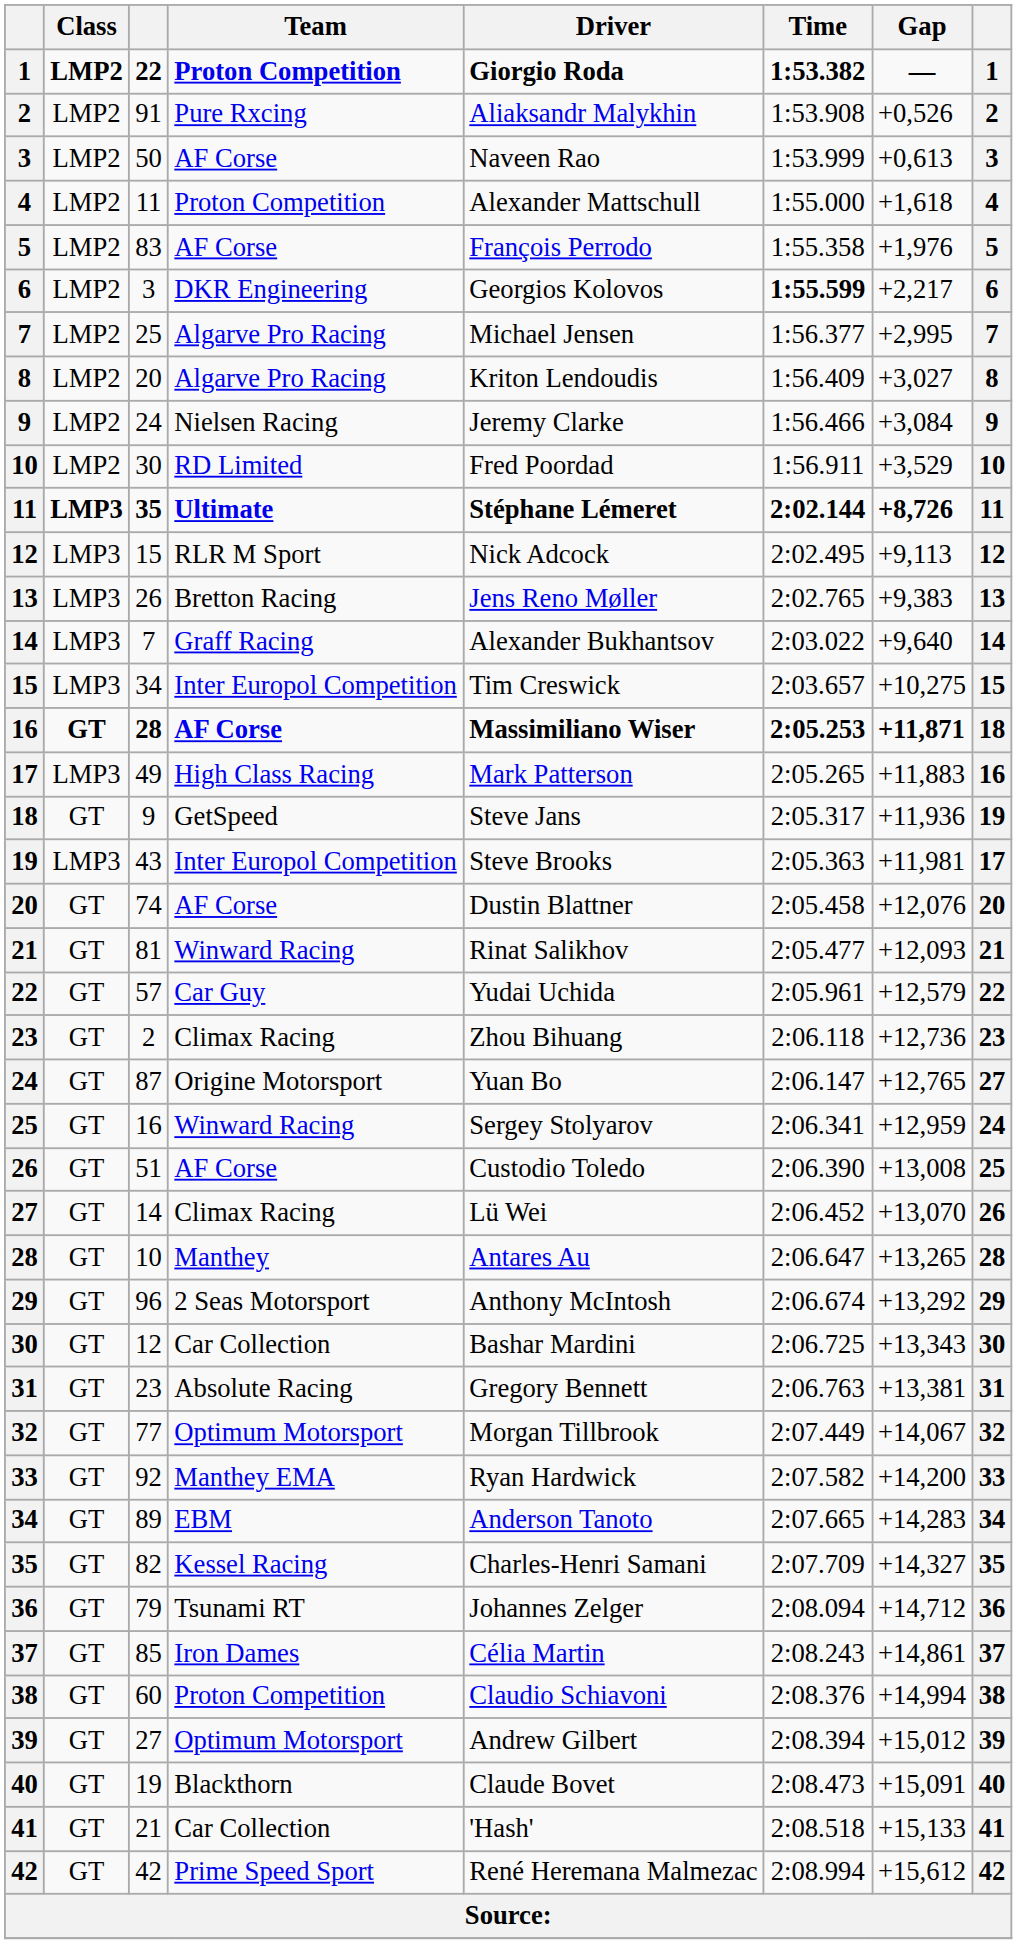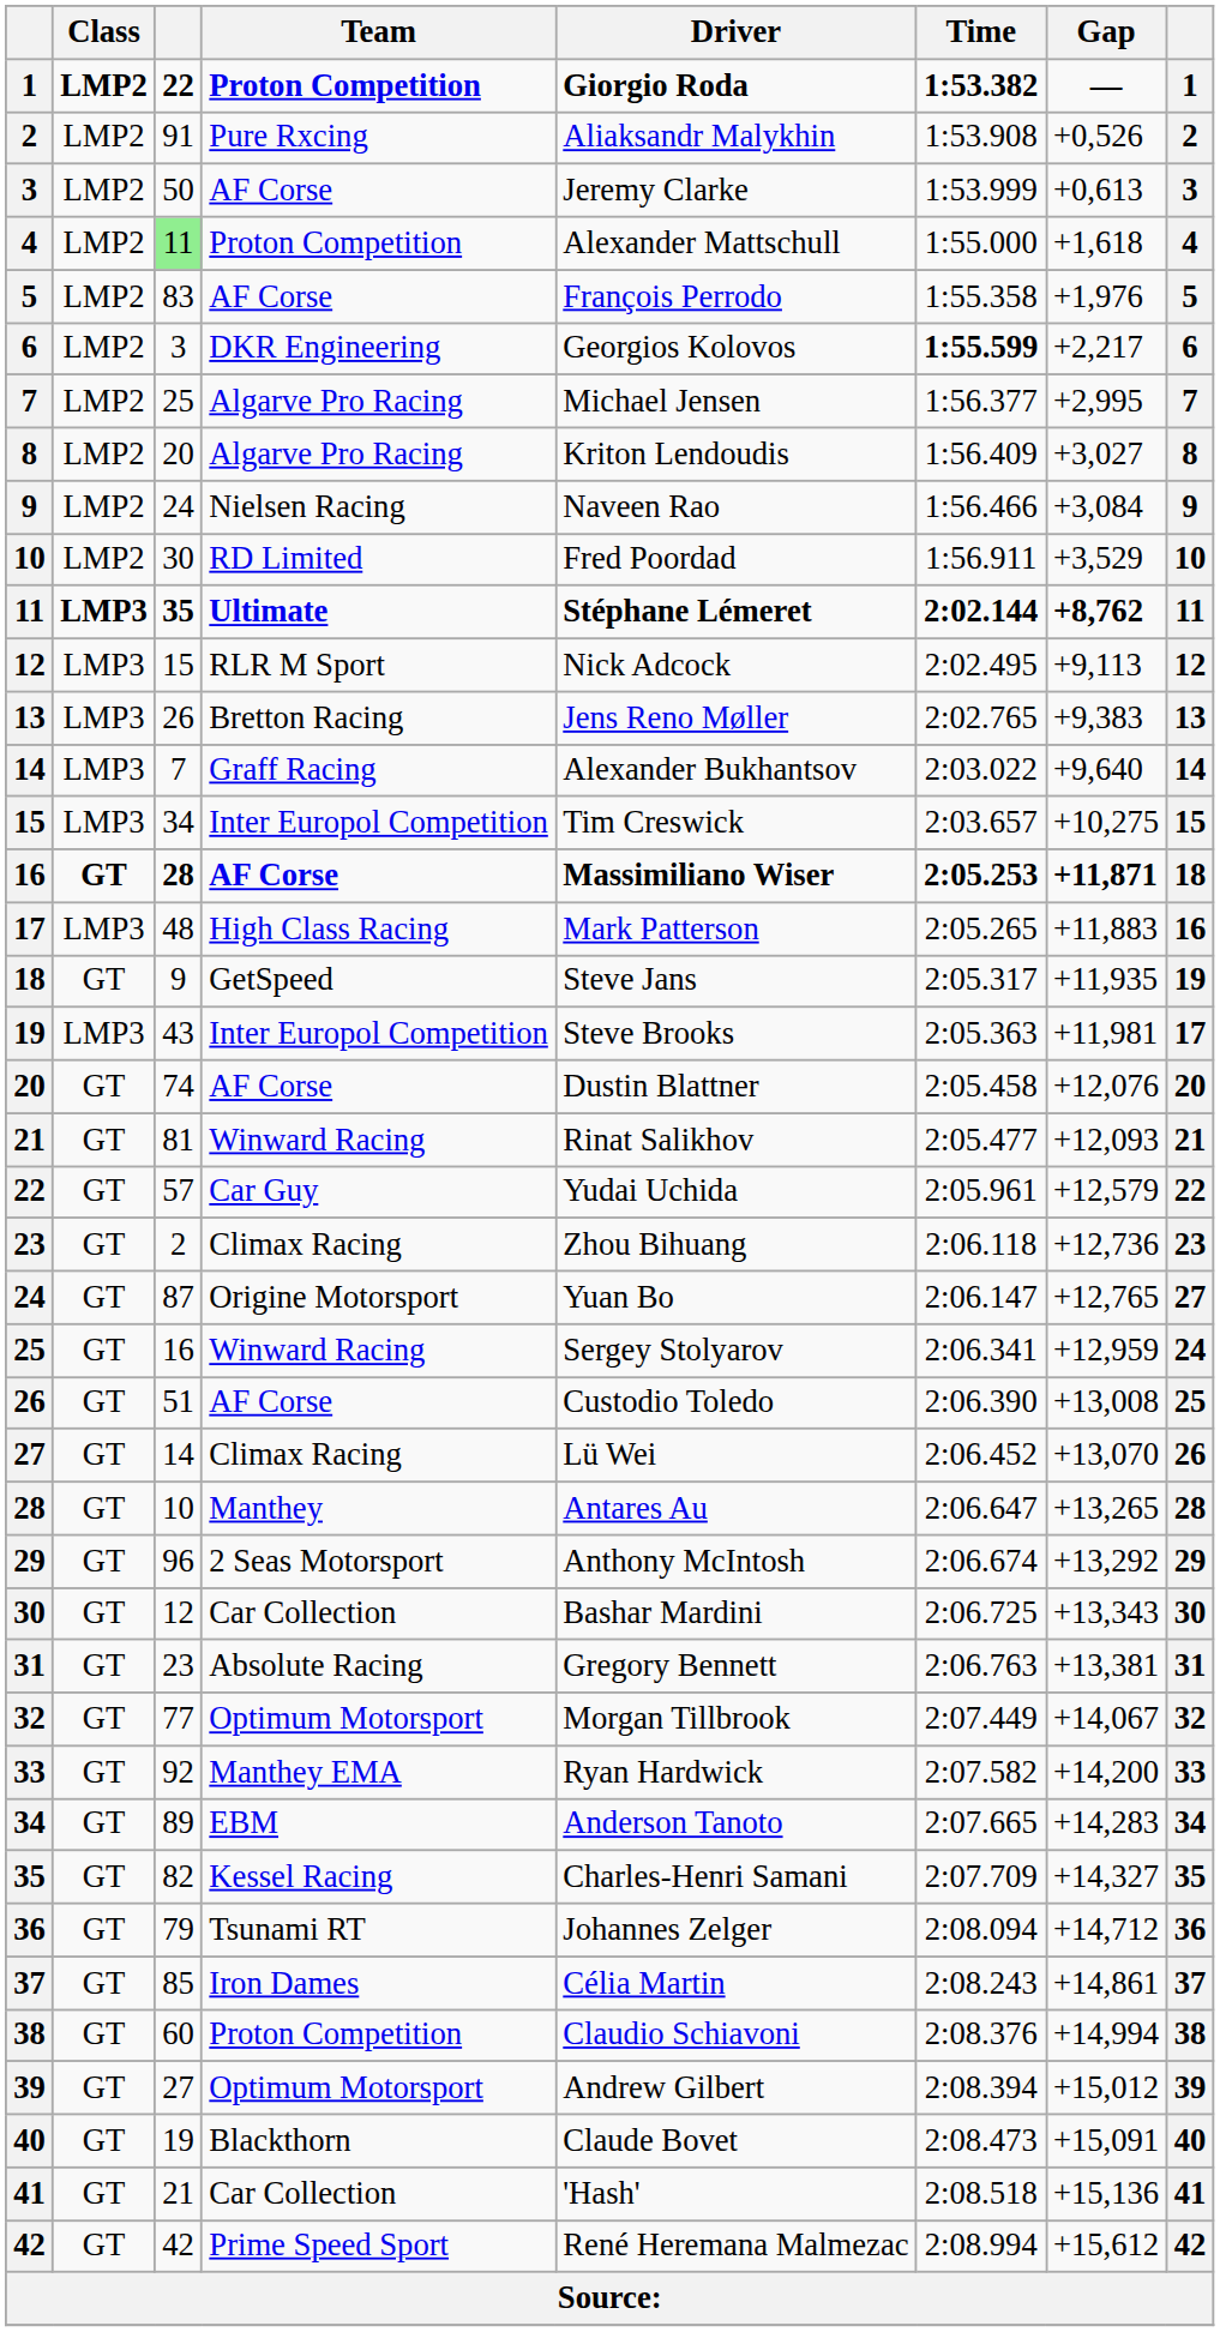row 4 | Driver: Naveen Rao -> Jeremy Clarke
row 5 | column 3: no background -> lightgreen background
row 10 | Driver: Jeremy Clarke -> Naveen Rao
row 12 | Gap: +8,726 -> +8,762
row 18 | column 3: 49 -> 48
row 19 | Gap: +11,936 -> +11,935
row 42 | Gap: +15,133 -> +15,136
